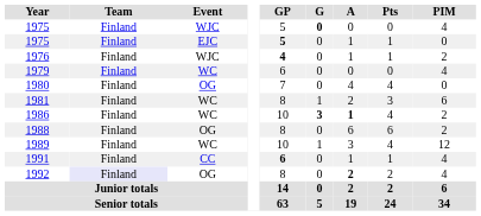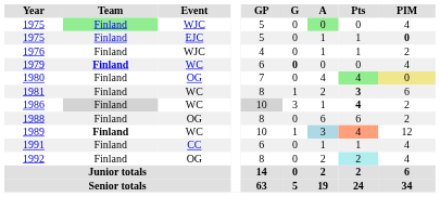1975 / WJC | Team: no background -> lightgreen background
1975 / WJC | G: bold -> normal
1975 / WJC | A: no background -> lightgreen background
1975 / EJC | GP: bold -> normal
1975 / EJC | PIM: normal -> bold
1976 | GP: bold -> normal
1979 | Team: normal -> bold
1979 | G: normal -> bold
1980 | Pts: no background -> lightgreen background
1980 | PIM: no background -> khaki background
1981 | Pts: normal -> bold
1986 | Team: no background -> lightgrey background
1986 | GP: no background -> lightgrey background
1986 | G: bold -> normal
1986 | A: bold -> normal
1986 | Pts: normal -> bold
1989 | Team: normal -> bold
1989 | A: no background -> lightblue background
1989 | Pts: no background -> lightsalmon background
1991 | GP: bold -> normal
1992 | Team: lavender background -> no background
1992 | A: bold -> normal
1992 | Pts: no background -> paleturquoise background
